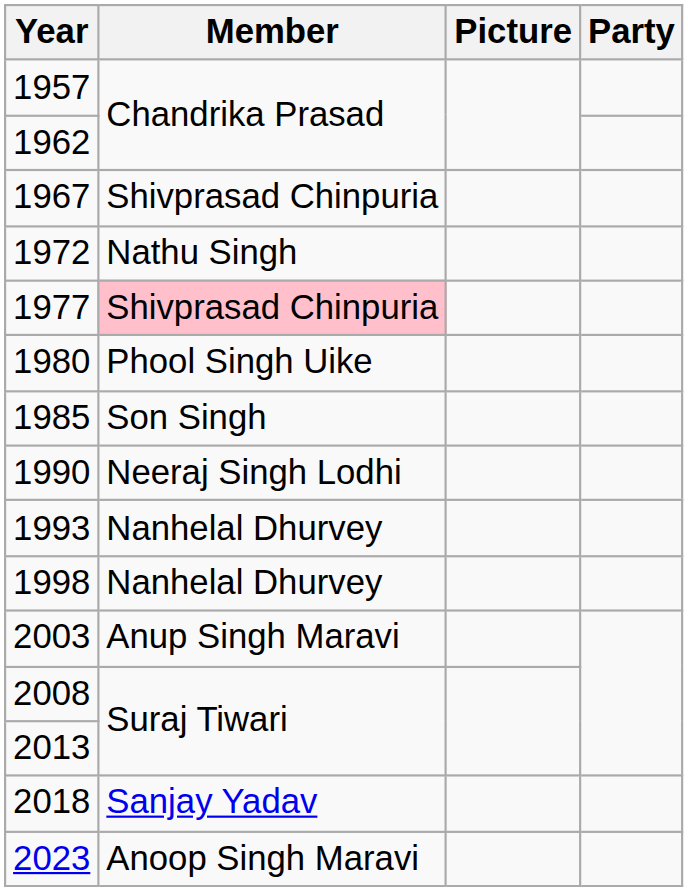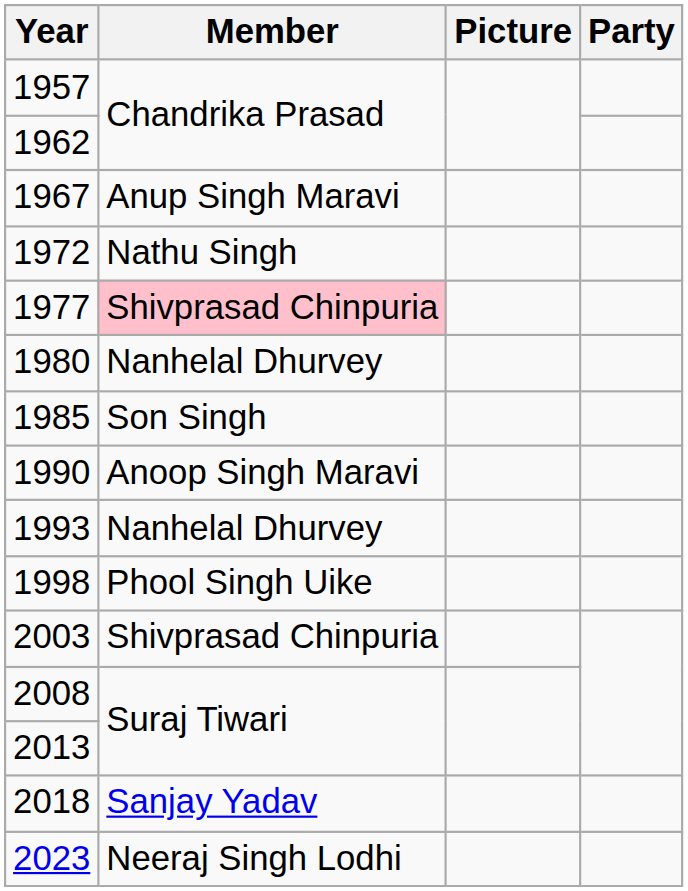1967 | Member: Shivprasad Chinpuria -> Anup Singh Maravi
1980 | Member: Phool Singh Uike -> Nanhelal Dhurvey
1990 | Member: Neeraj Singh Lodhi -> Anoop Singh Maravi
1998 | Member: Nanhelal Dhurvey -> Phool Singh Uike
2003 | Member: Anup Singh Maravi -> Shivprasad Chinpuria
2023 | Member: Anoop Singh Maravi -> Neeraj Singh Lodhi
